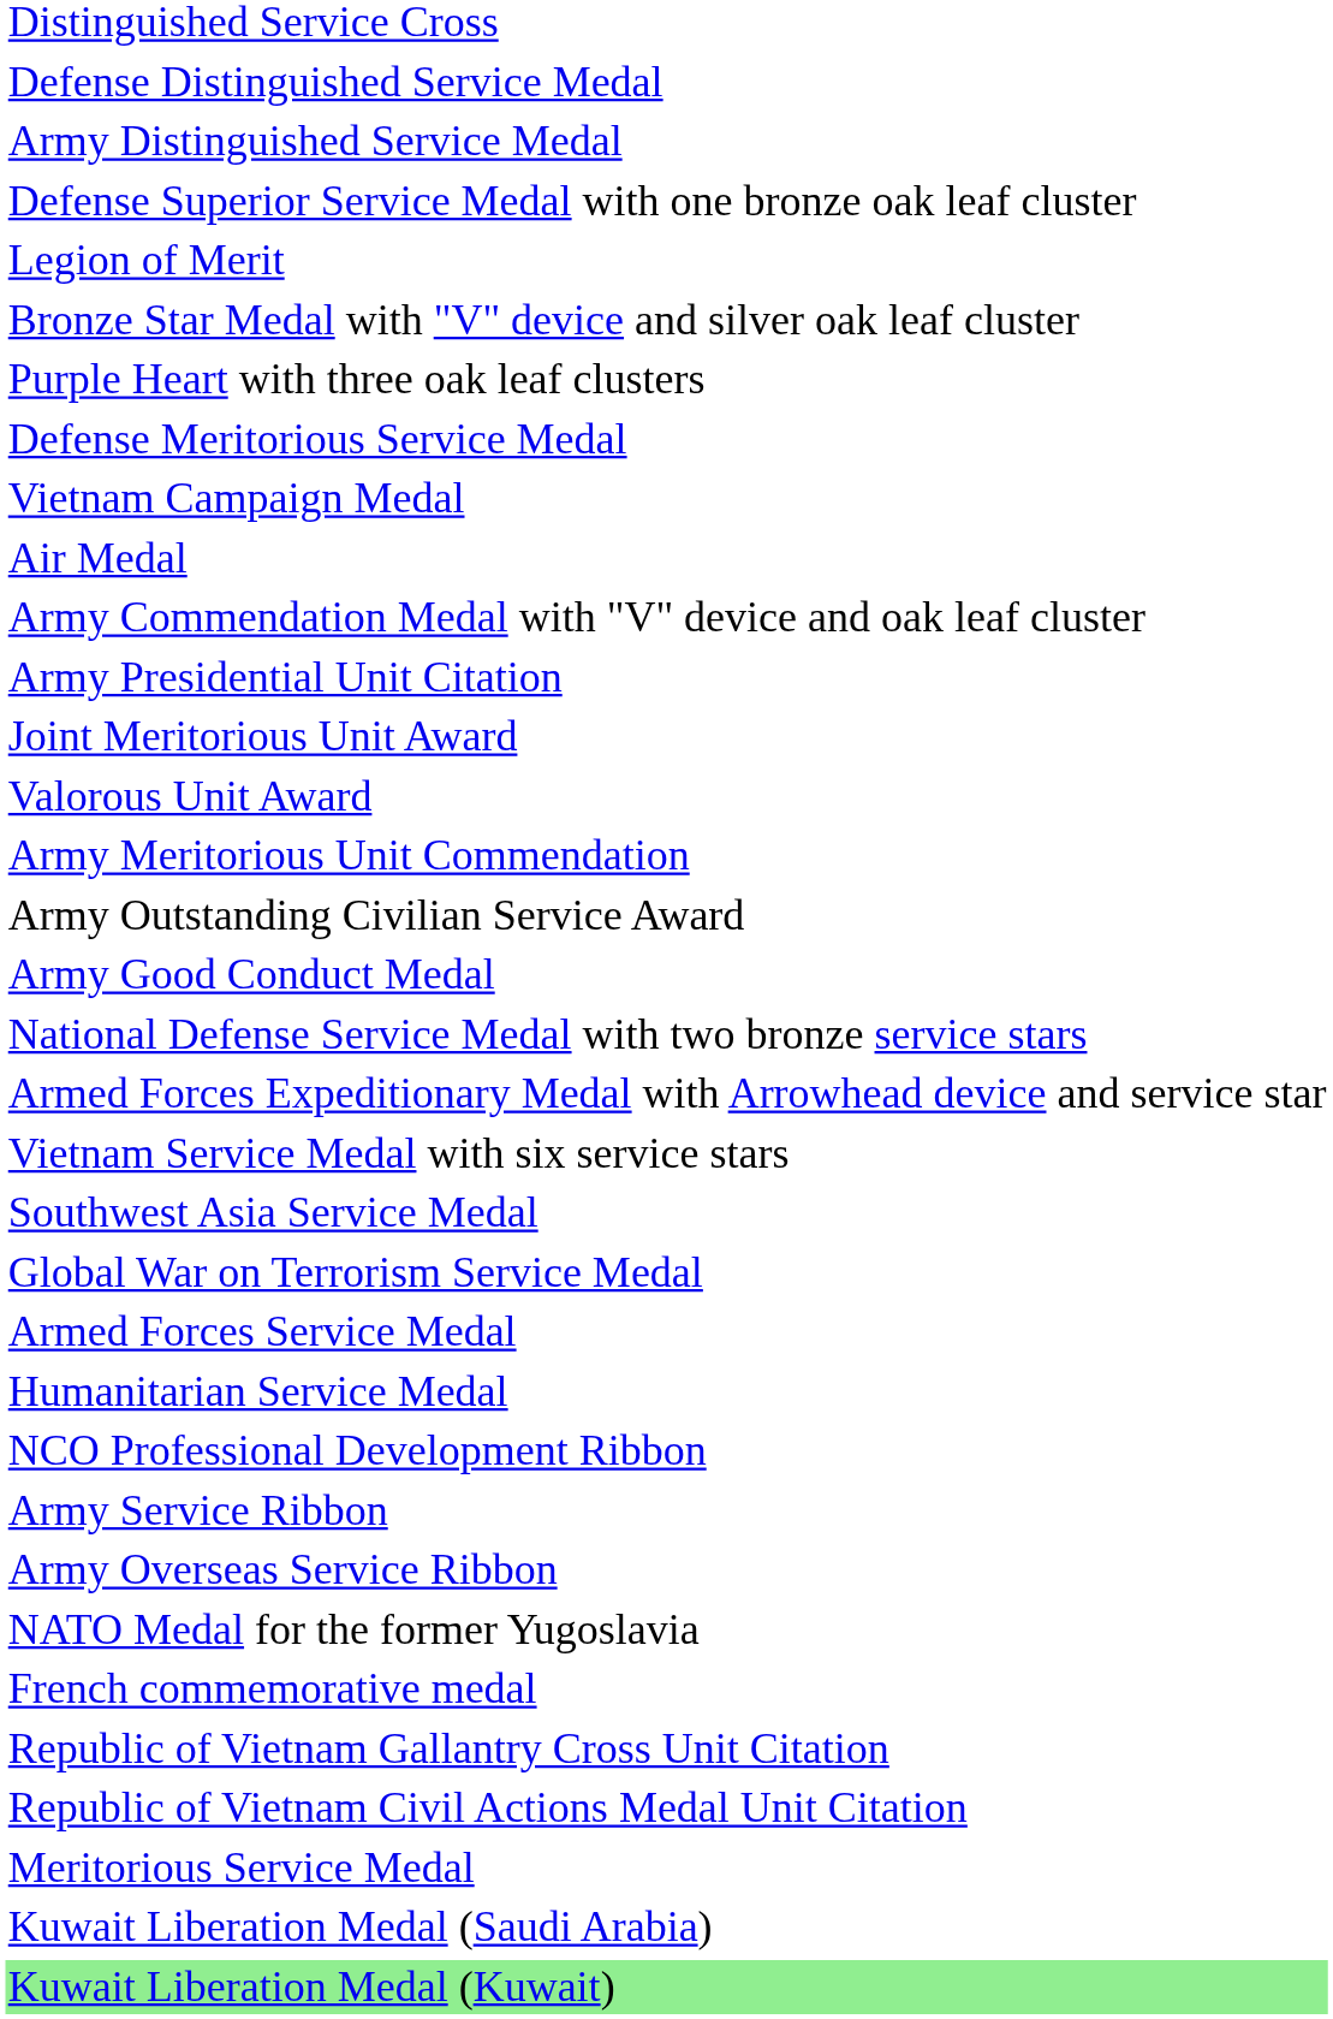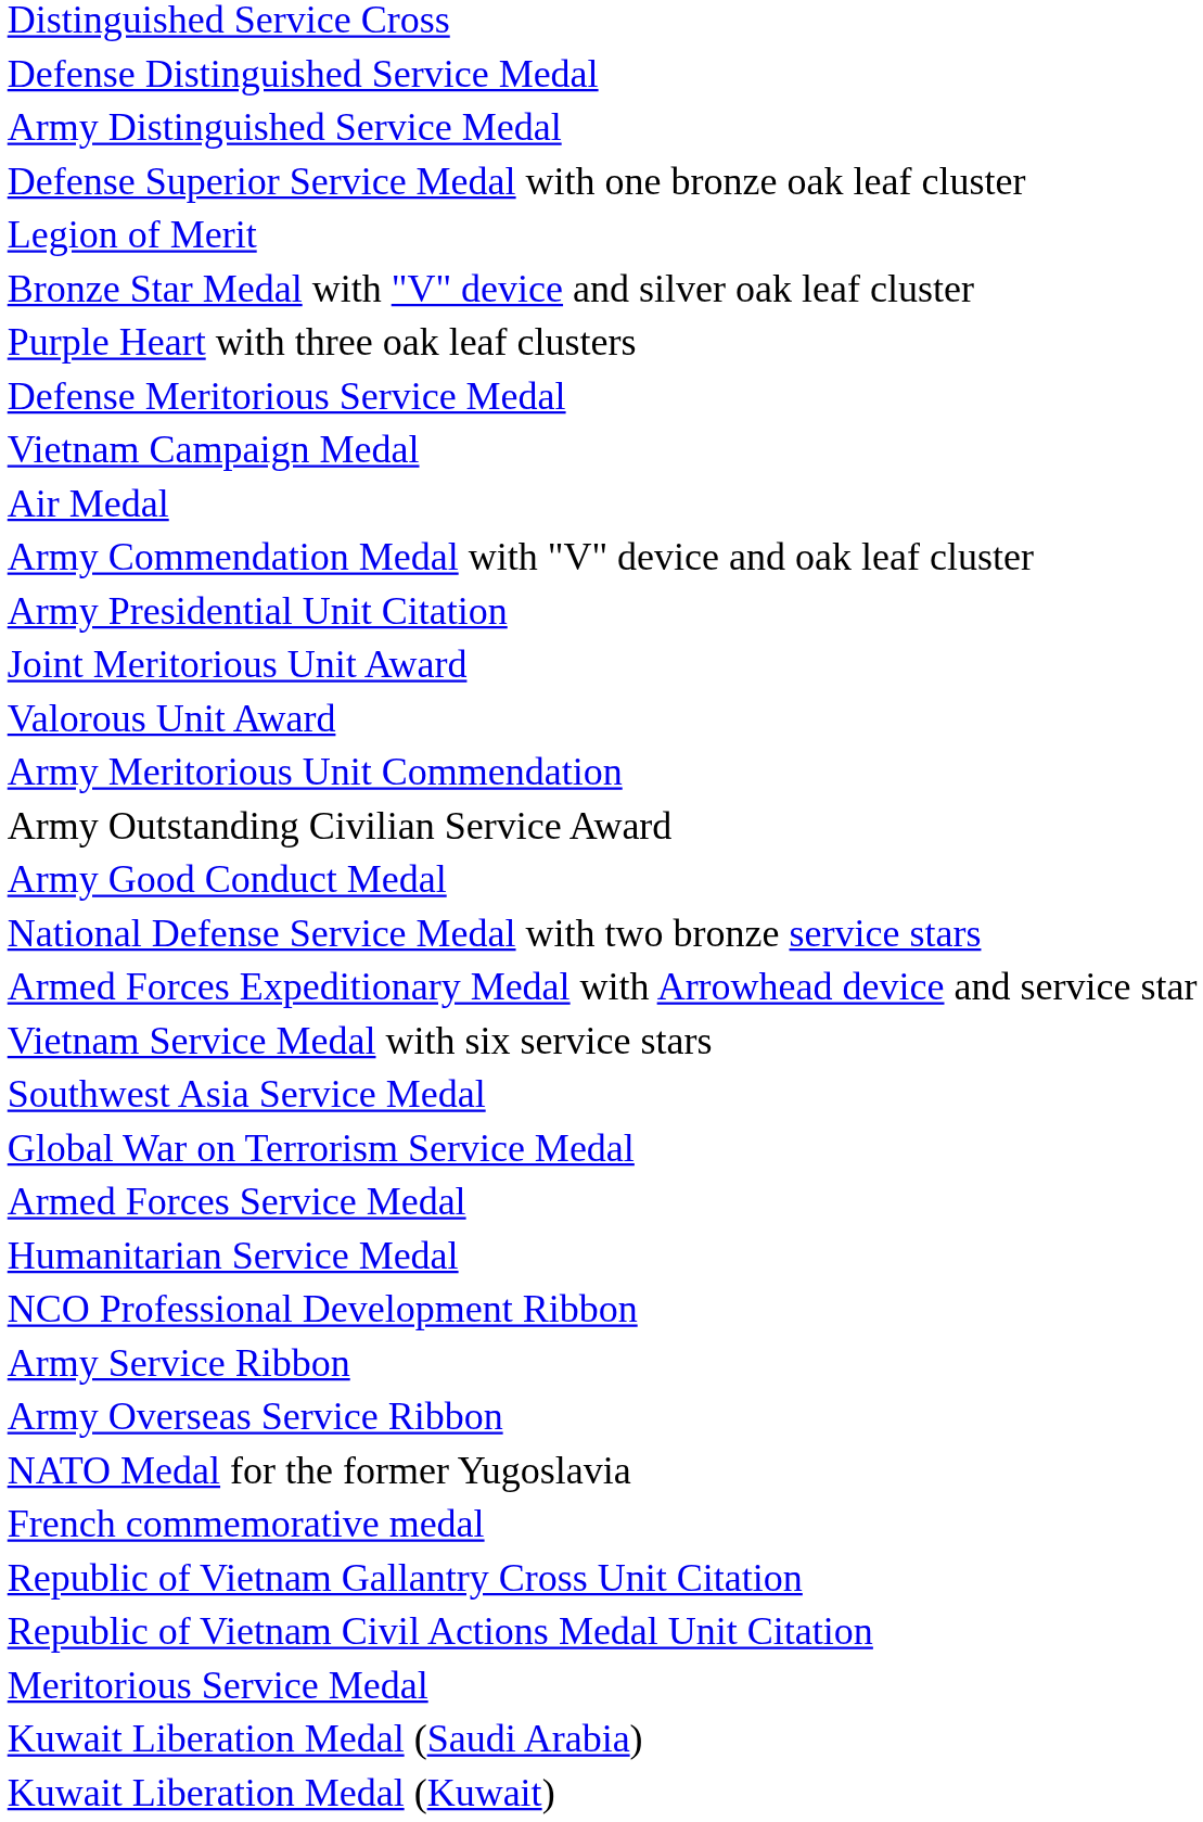row 34 | column 1: lightgreen background -> no background
